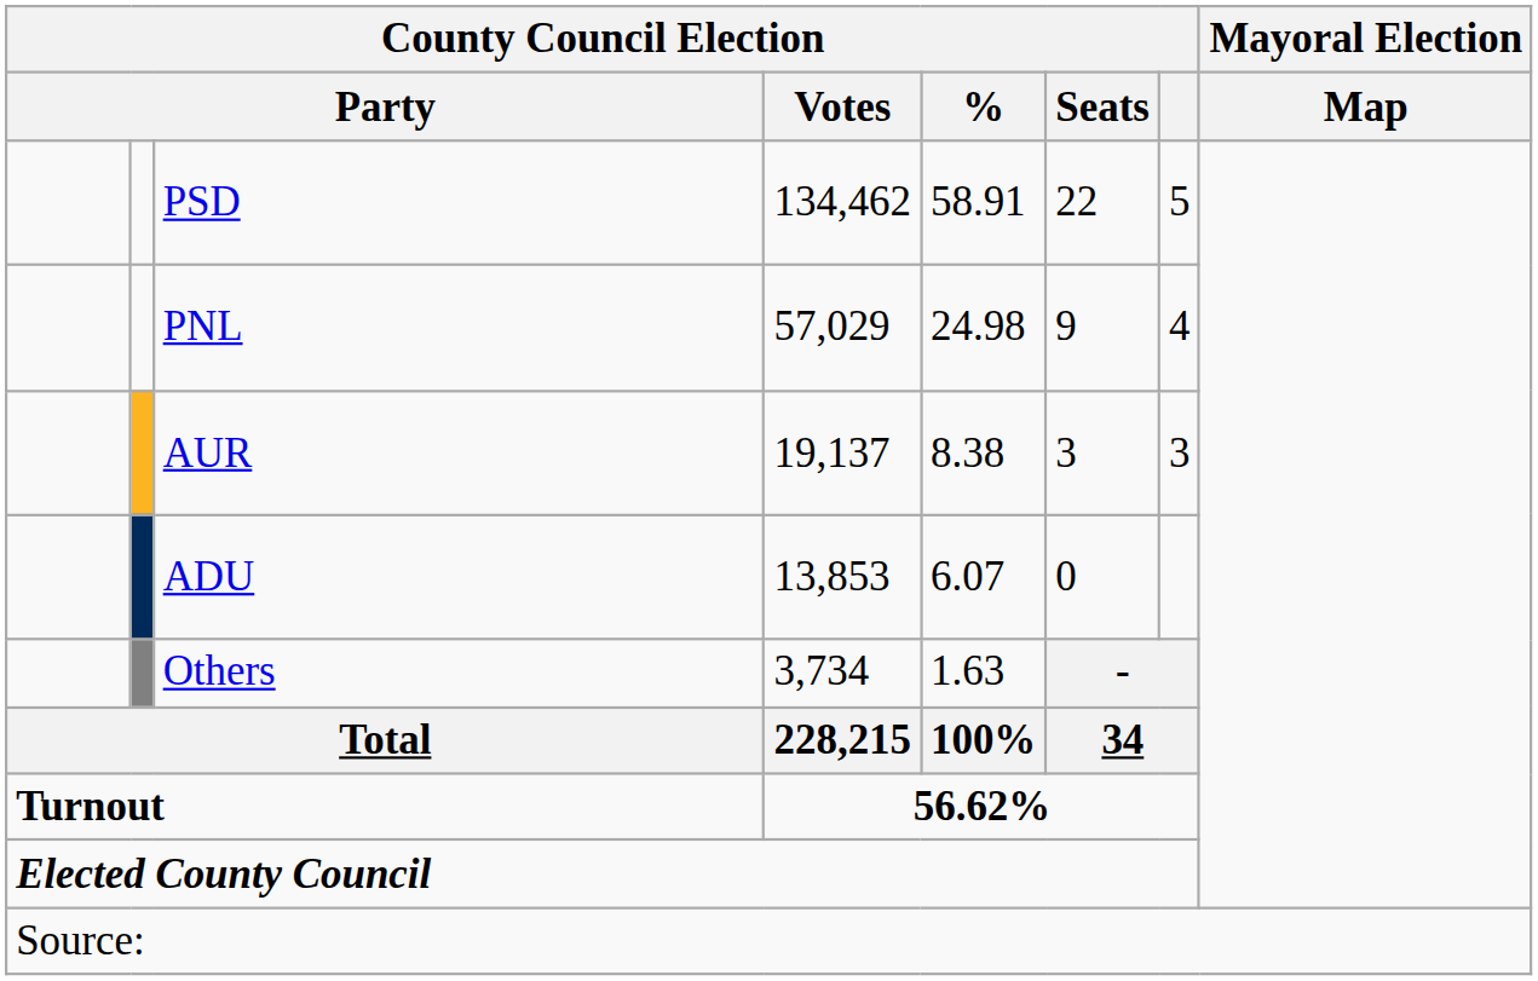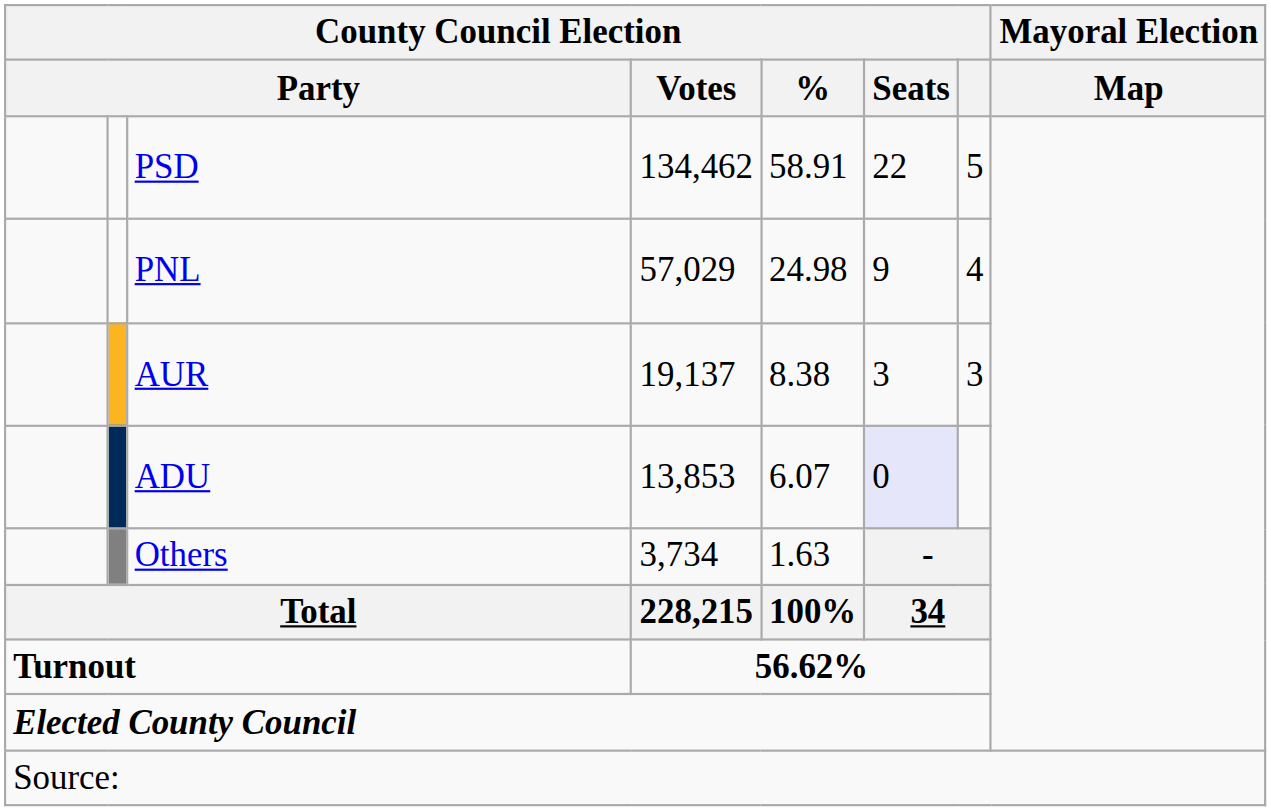ADU | County Council Election / Seats: no background -> lavender background
